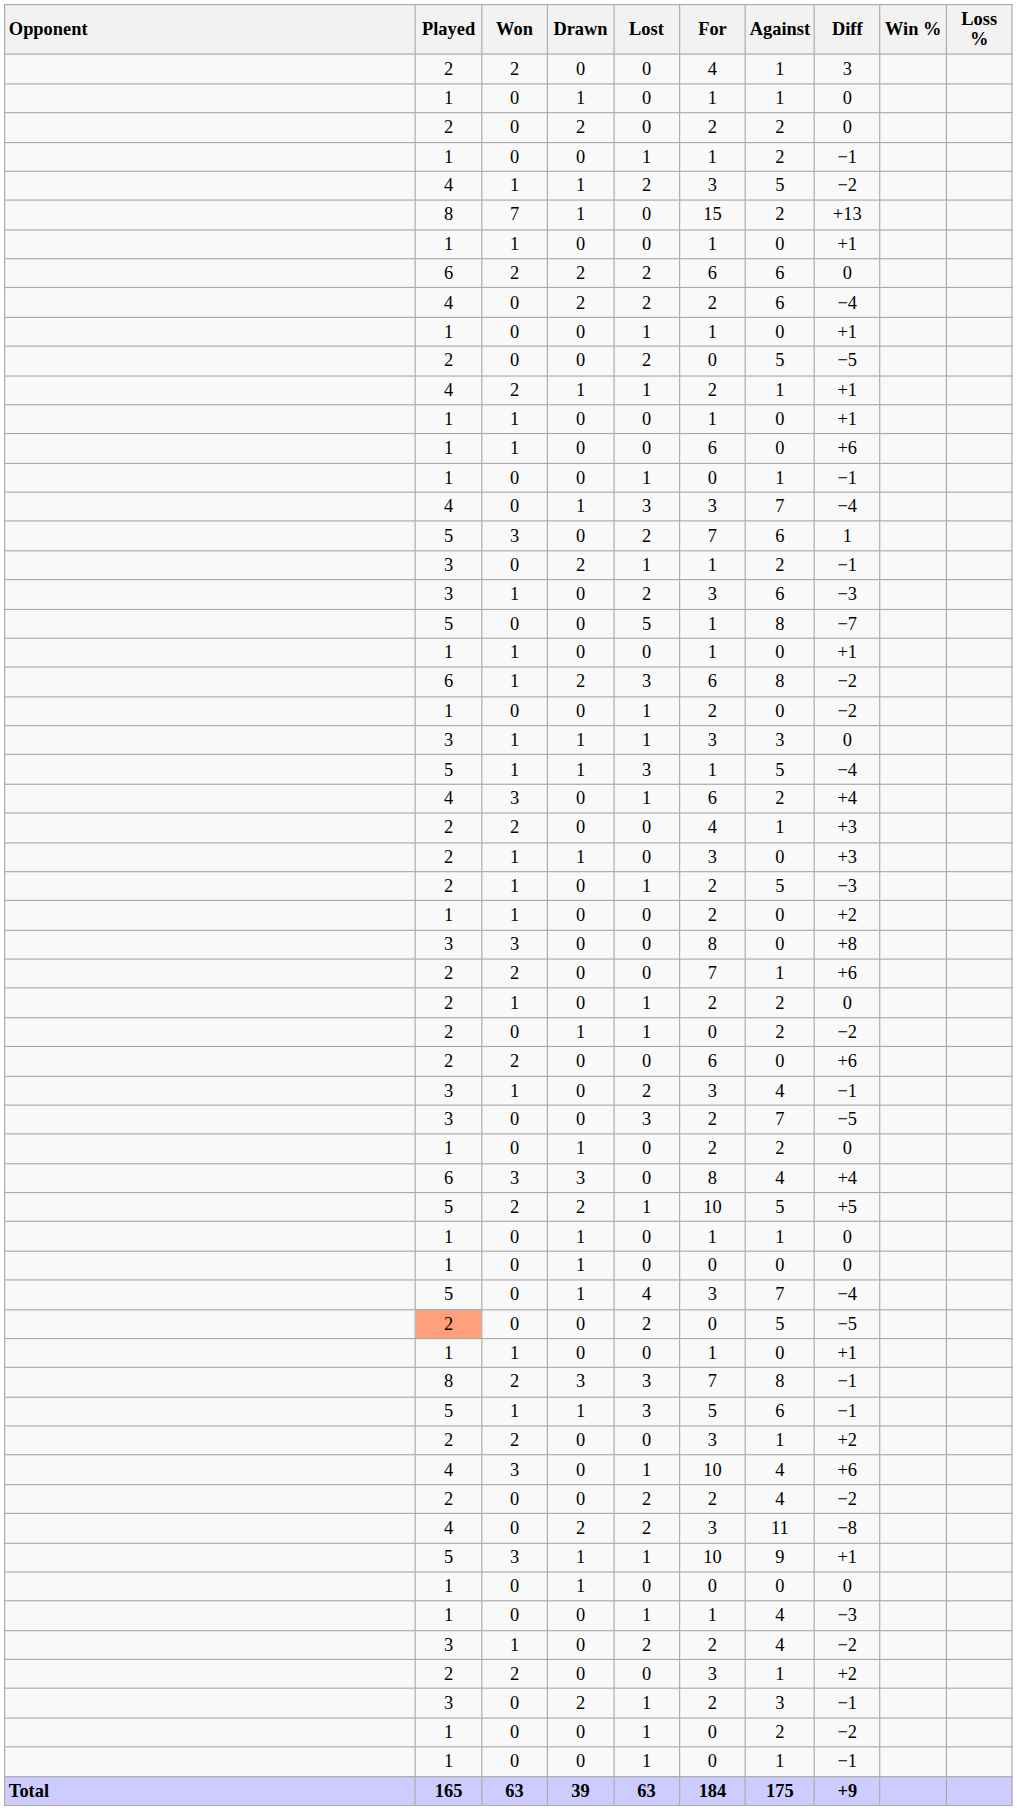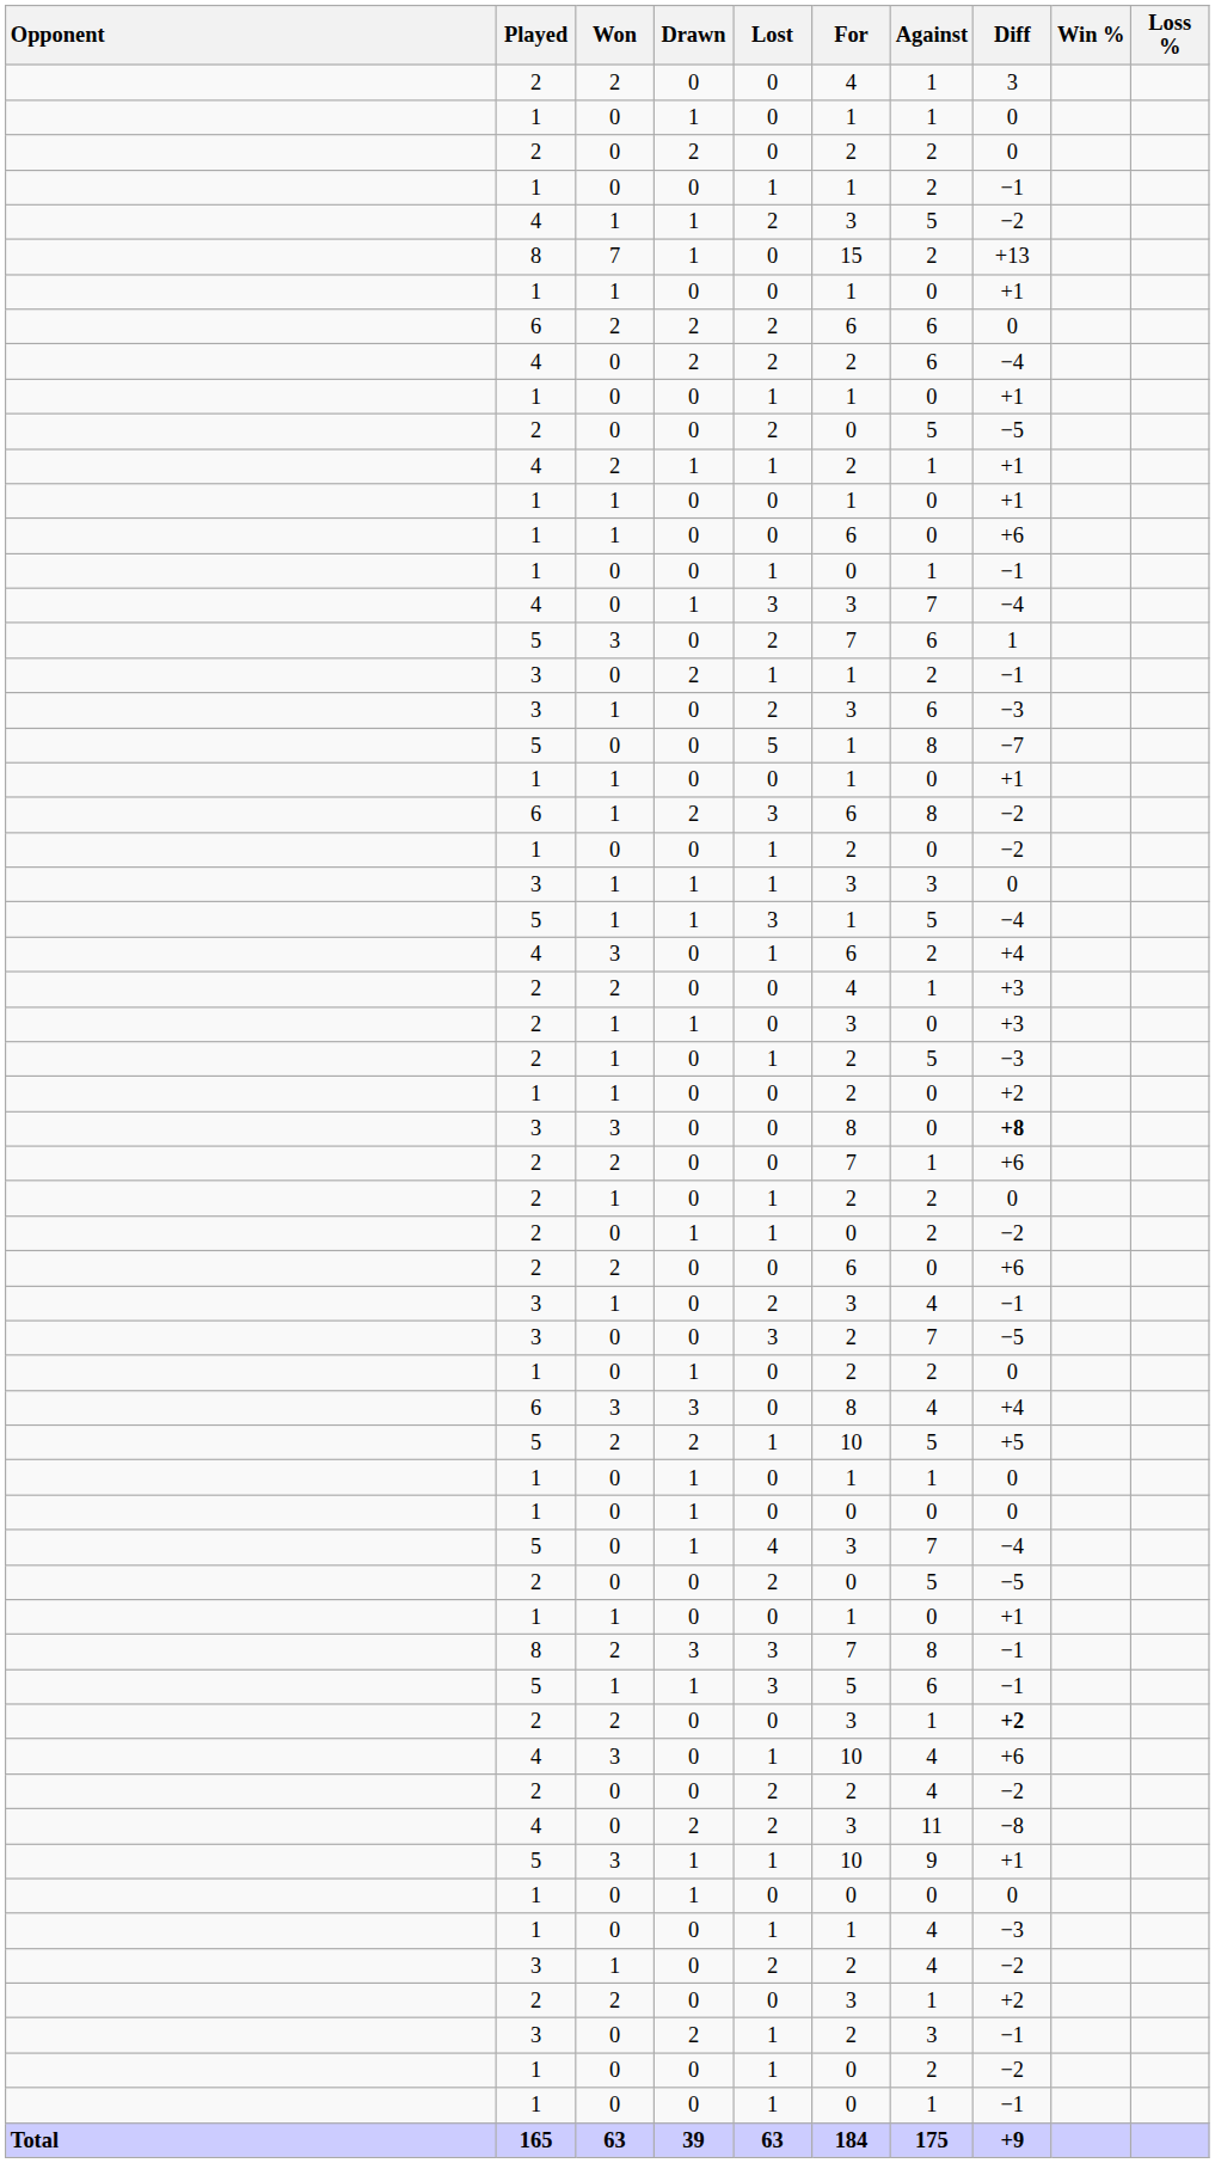row 32 | Diff: normal -> bold
row 45 | Played: lightsalmon background -> no background
row 49 | Diff: normal -> bold
